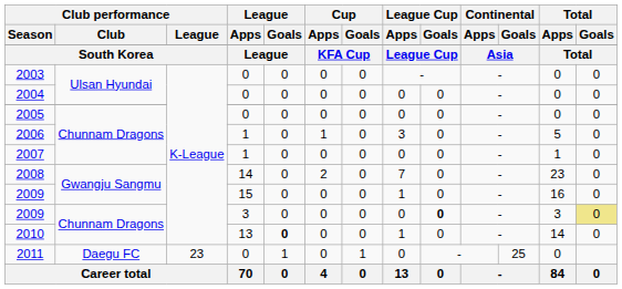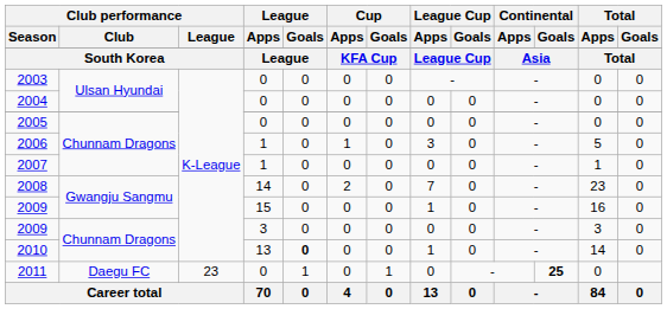2009 / 3 | League Cup / Goals: bold -> normal
2009 / 3 | Total / Goals: khaki background -> no background
2011 | Continental / Goals: normal -> bold
